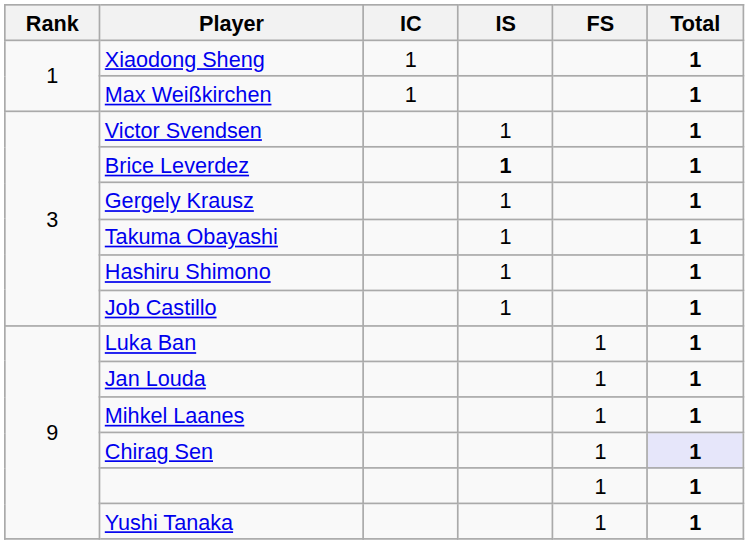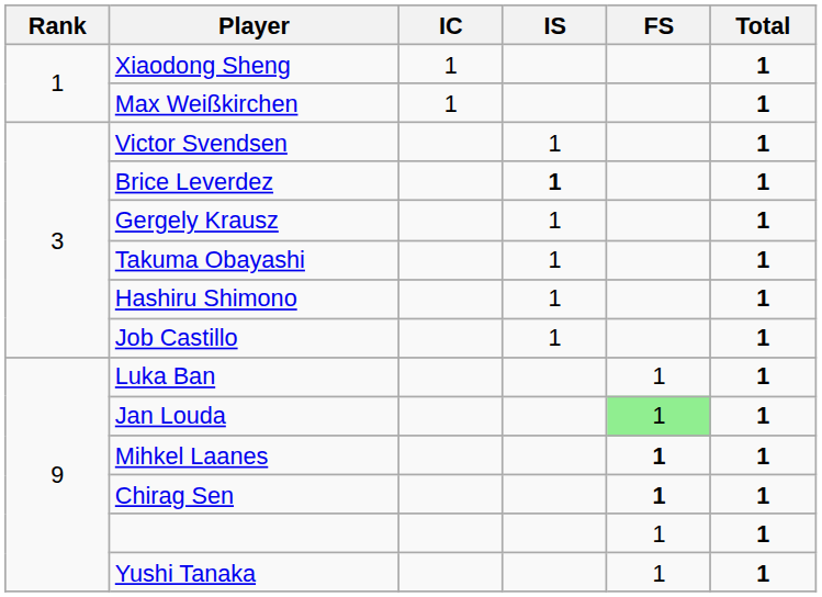Jan Louda | FS: no background -> lightgreen background
Mihkel Laanes | FS: normal -> bold
Chirag Sen | FS: normal -> bold
Chirag Sen | Total: lavender background -> no background
